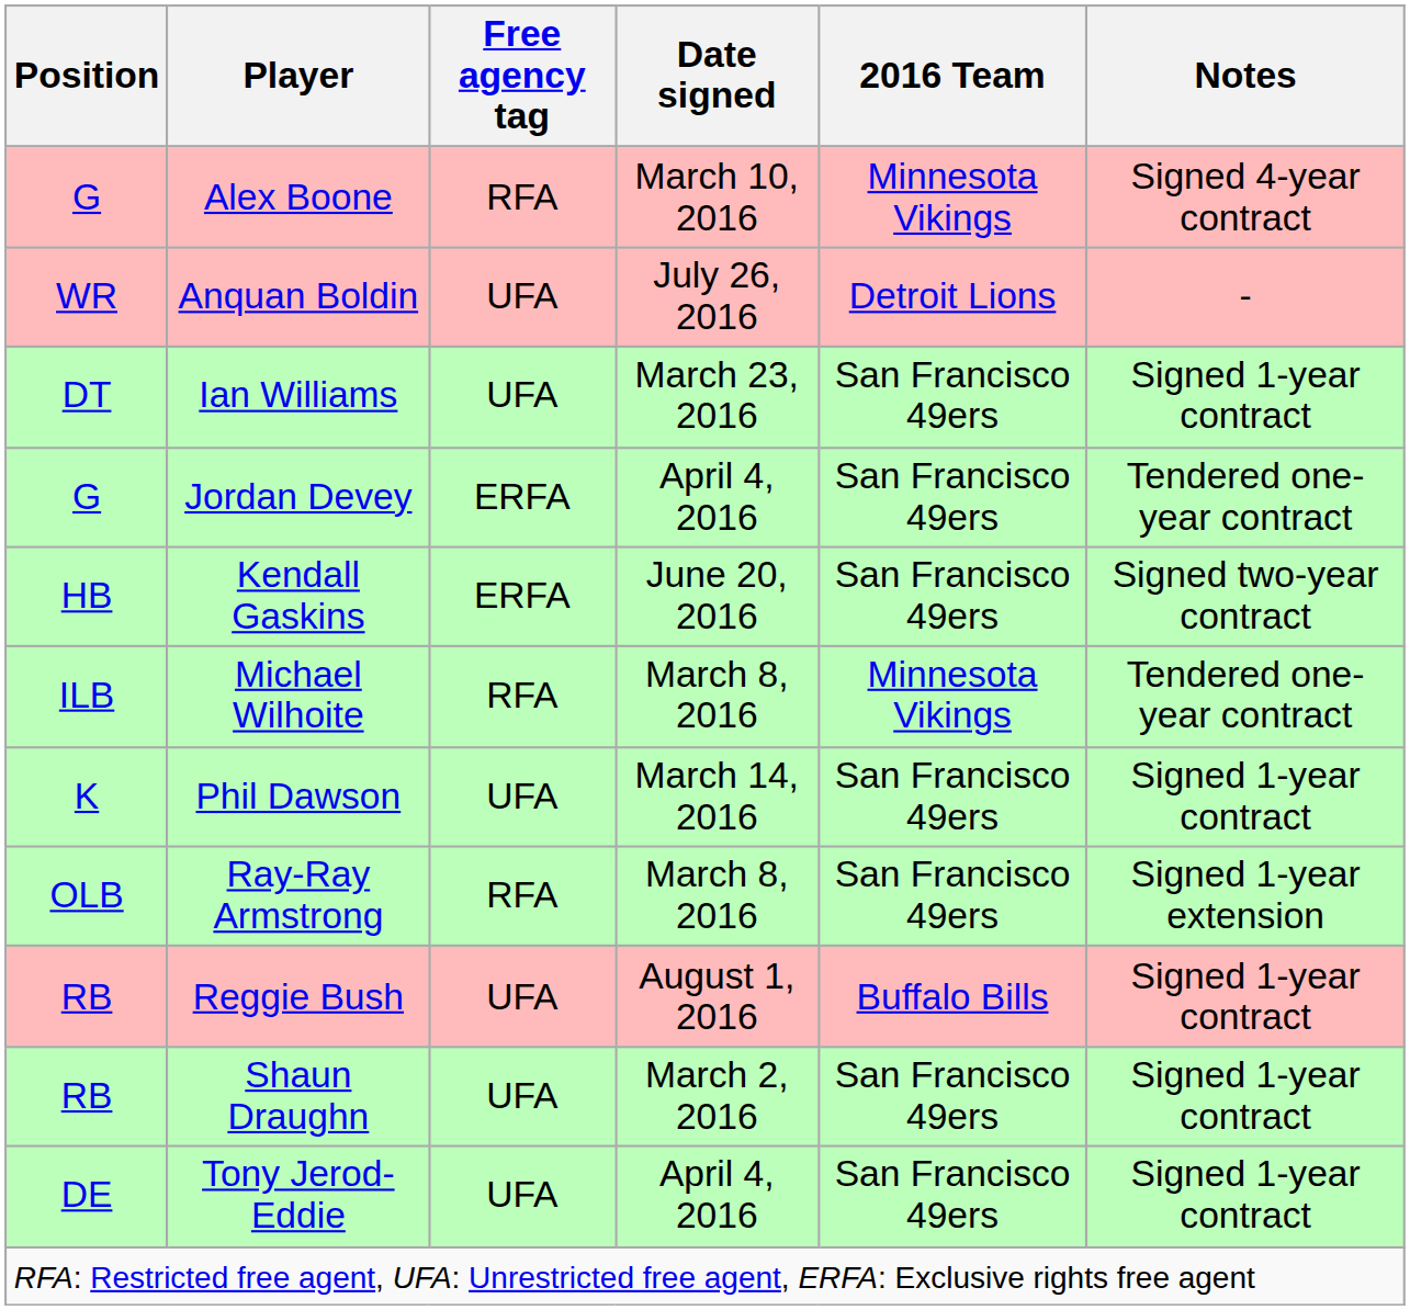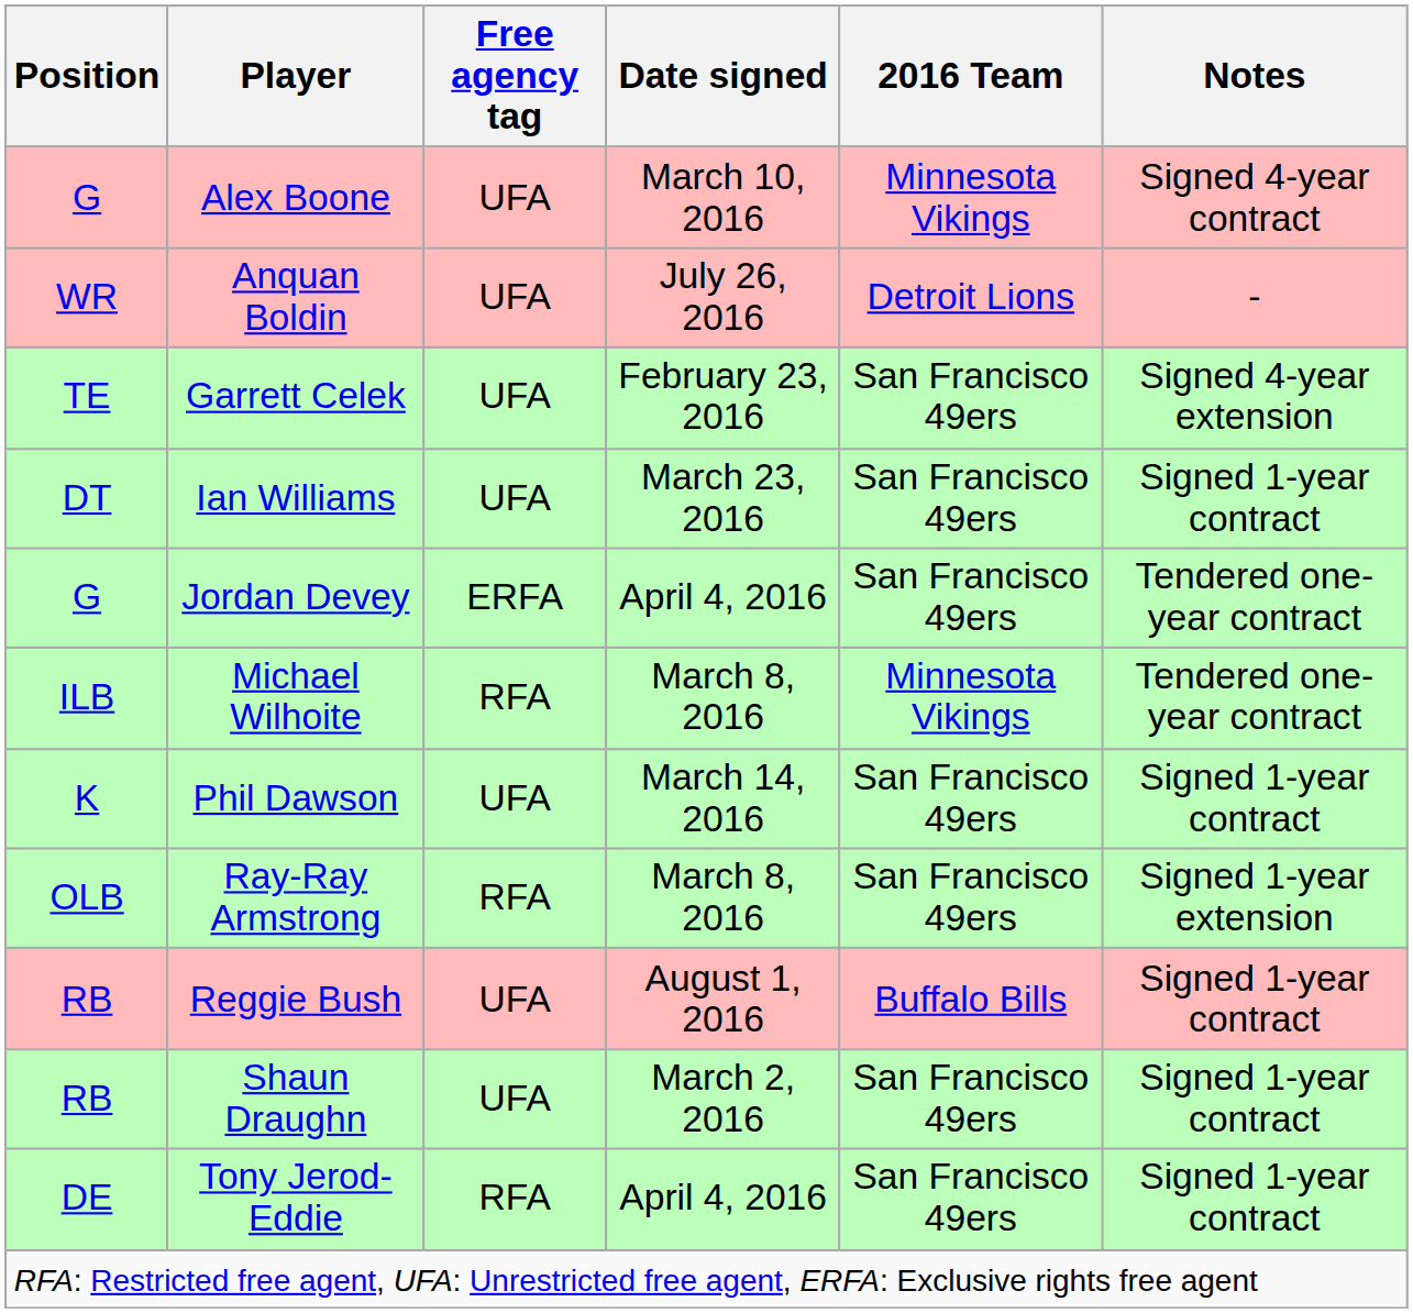Alex Boone | Free agency tag: RFA -> UFA
+ row: TE | Garrett Celek | UFA | February 23, 2016 | San Francisco 49ers | Signed 4-year extension
- row: HB | Kendall Gaskins | ERFA | June 20, 2016 | San Francisco 49ers | Signed two-year contract
Tony Jerod-Eddie | Free agency tag: UFA -> RFA
